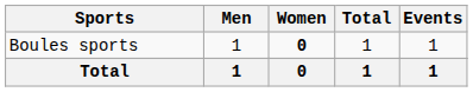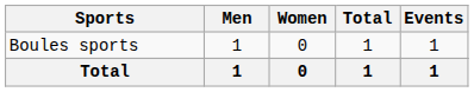Boules sports | Women: bold -> normal
